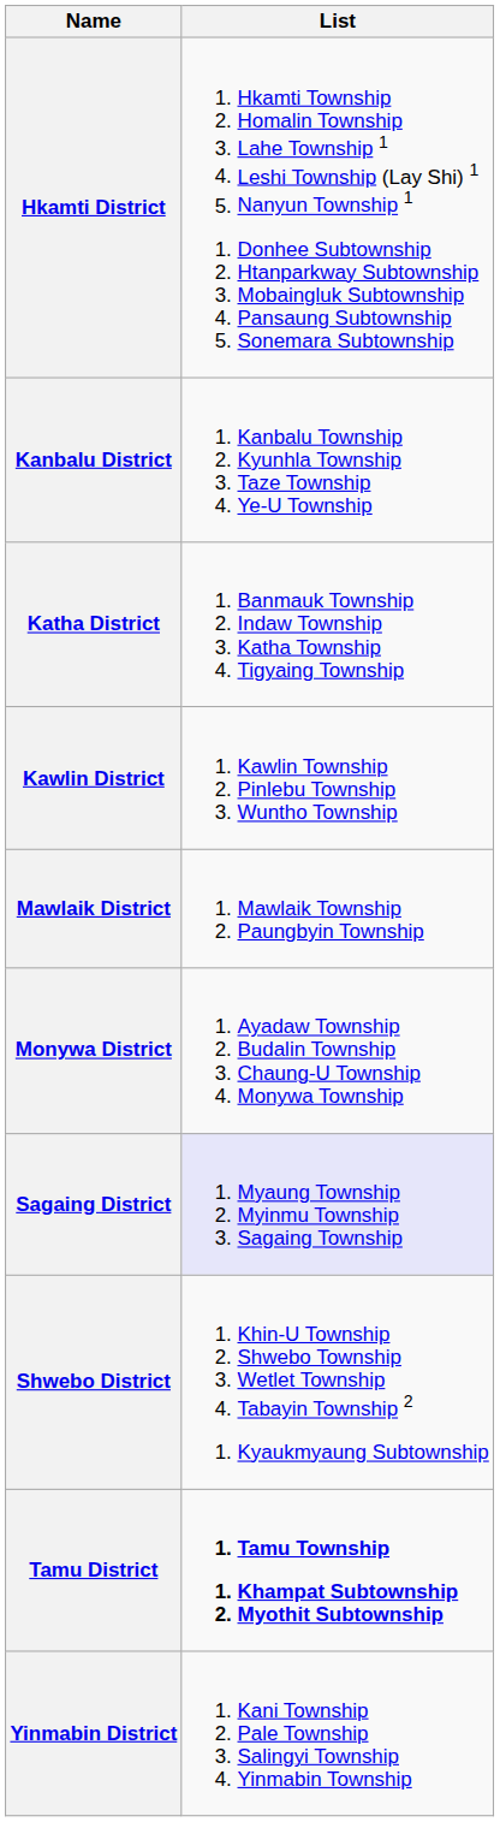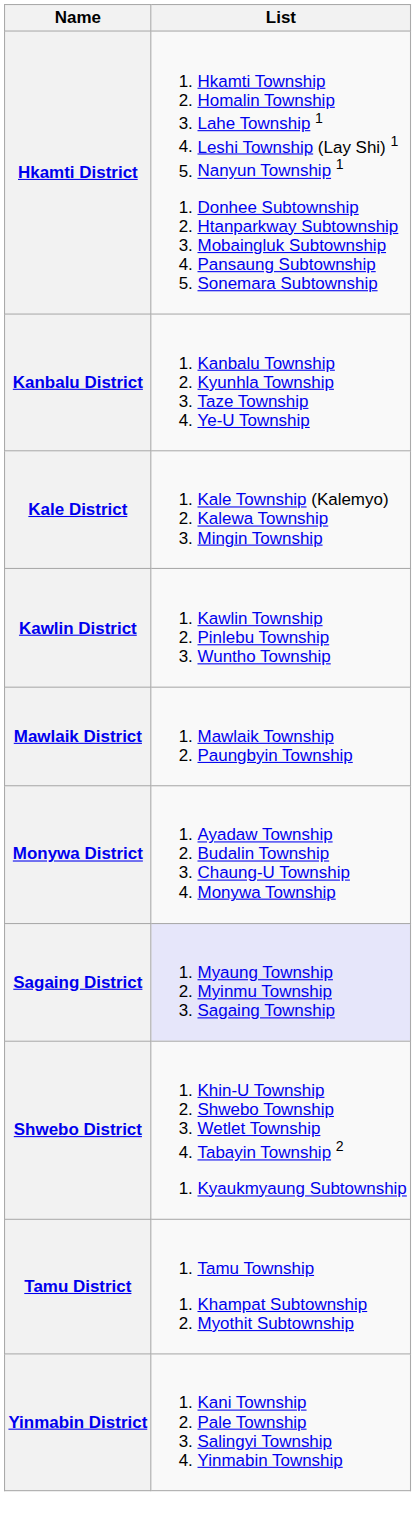+ row: Kale District | Kale Township (Kalemyo) Kalewa Township Mingin Township
- row: Katha District | Banmauk Township Indaw Township Katha Township Tigyaing Township
Tamu District | List: bold -> normal
